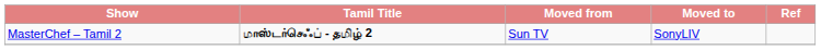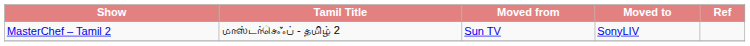MasterChef – Tamil 2 | Tamil Title: bold -> normal
